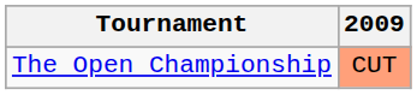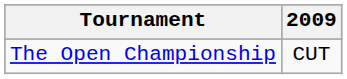The Open Championship | 2009: lightsalmon background -> no background
